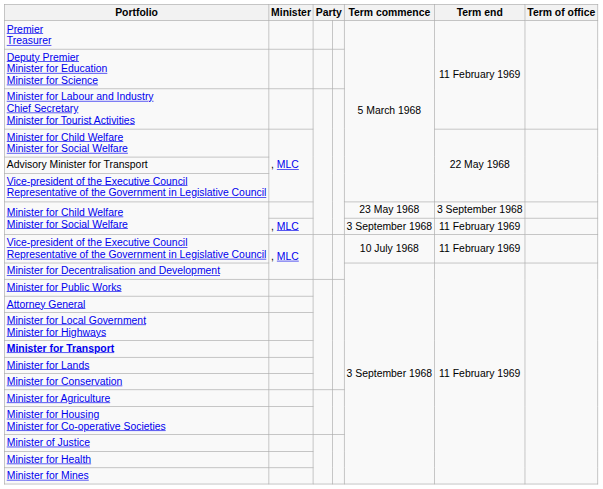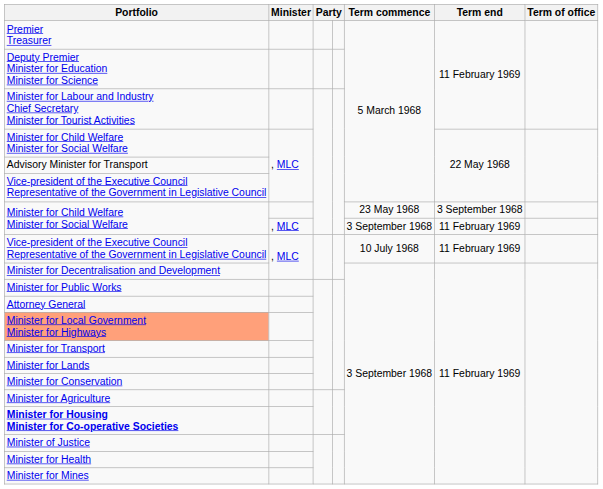Minister for Local Government Minister for Highways | Portfolio: no background -> lightsalmon background
Minister for Transport | Portfolio: bold -> normal
Minister for Housing Minister for Co-operative Societies | Portfolio: normal -> bold
